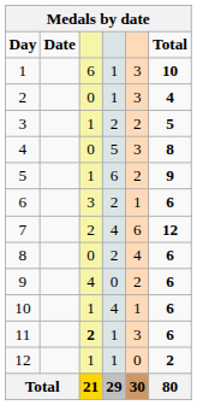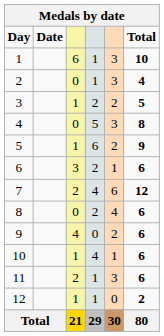11 | column 3: bold -> normal
